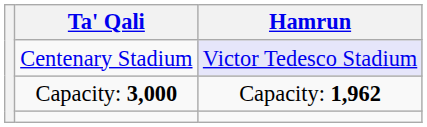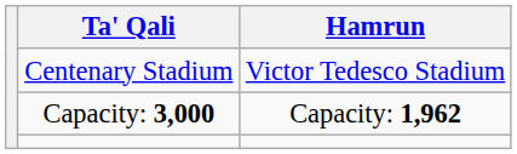Centenary Stadium | Hamrun: lavender background -> no background
